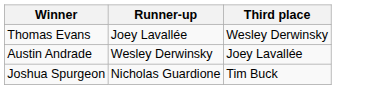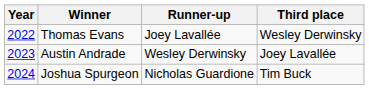+ column: Year | 2022 | 2023 | 2024
